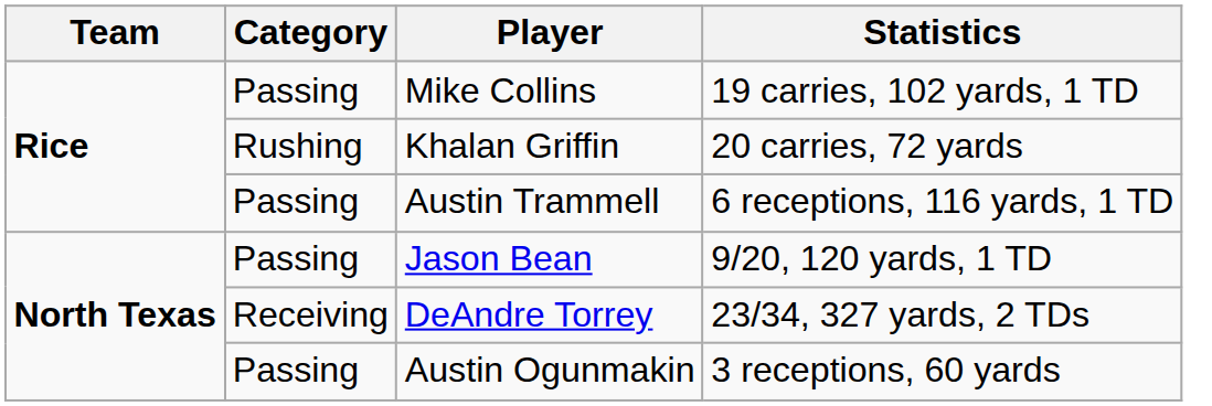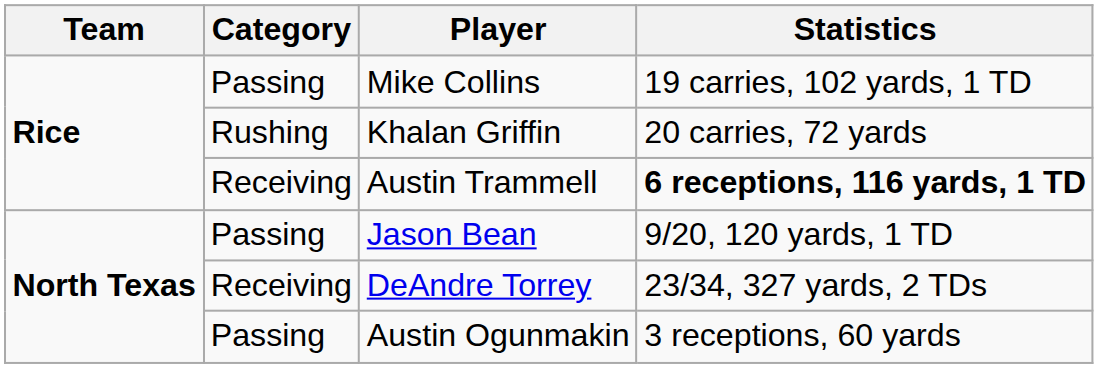Austin Trammell | Category: Passing -> Receiving
Austin Trammell | Statistics: normal -> bold
